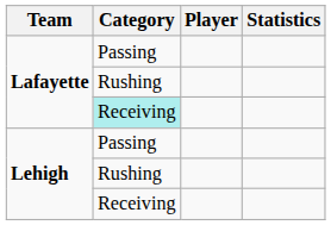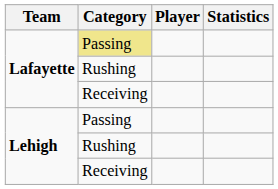Lafayette / Passing | Category: no background -> khaki background
Lafayette / Receiving | Category: paleturquoise background -> no background
